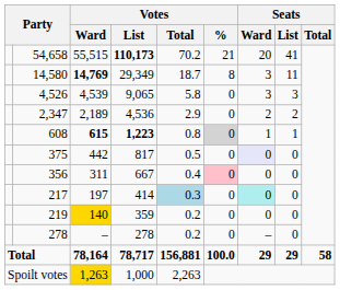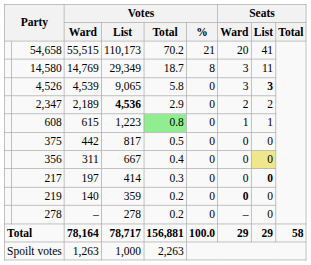54,658 | Votes / List: bold -> normal
14,580 | Votes / Ward: bold -> normal
4,526 | Seats / List: normal -> bold
2,347 | Votes / List: normal -> bold
608 | Votes / Ward: bold -> normal
608 | Votes / List: bold -> normal
608 | Votes / Total: no background -> lightgreen background
608 | Votes / %: lightgrey background -> no background
375 | Seats / Ward: lavender background -> no background
356 | Votes / %: pink background -> no background
356 | Seats / List: no background -> khaki background
217 | Votes / Total: lightblue background -> no background
217 | Seats / Ward: paleturquoise background -> no background
217 | Seats / List: normal -> bold
219 | Votes / Ward: gold background -> no background
219 | Seats / Ward: normal -> bold
Spoilt votes | Votes / Ward: gold background -> no background
